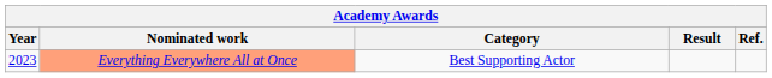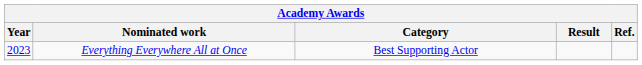row 3 | Nominated work: lightsalmon background -> no background
